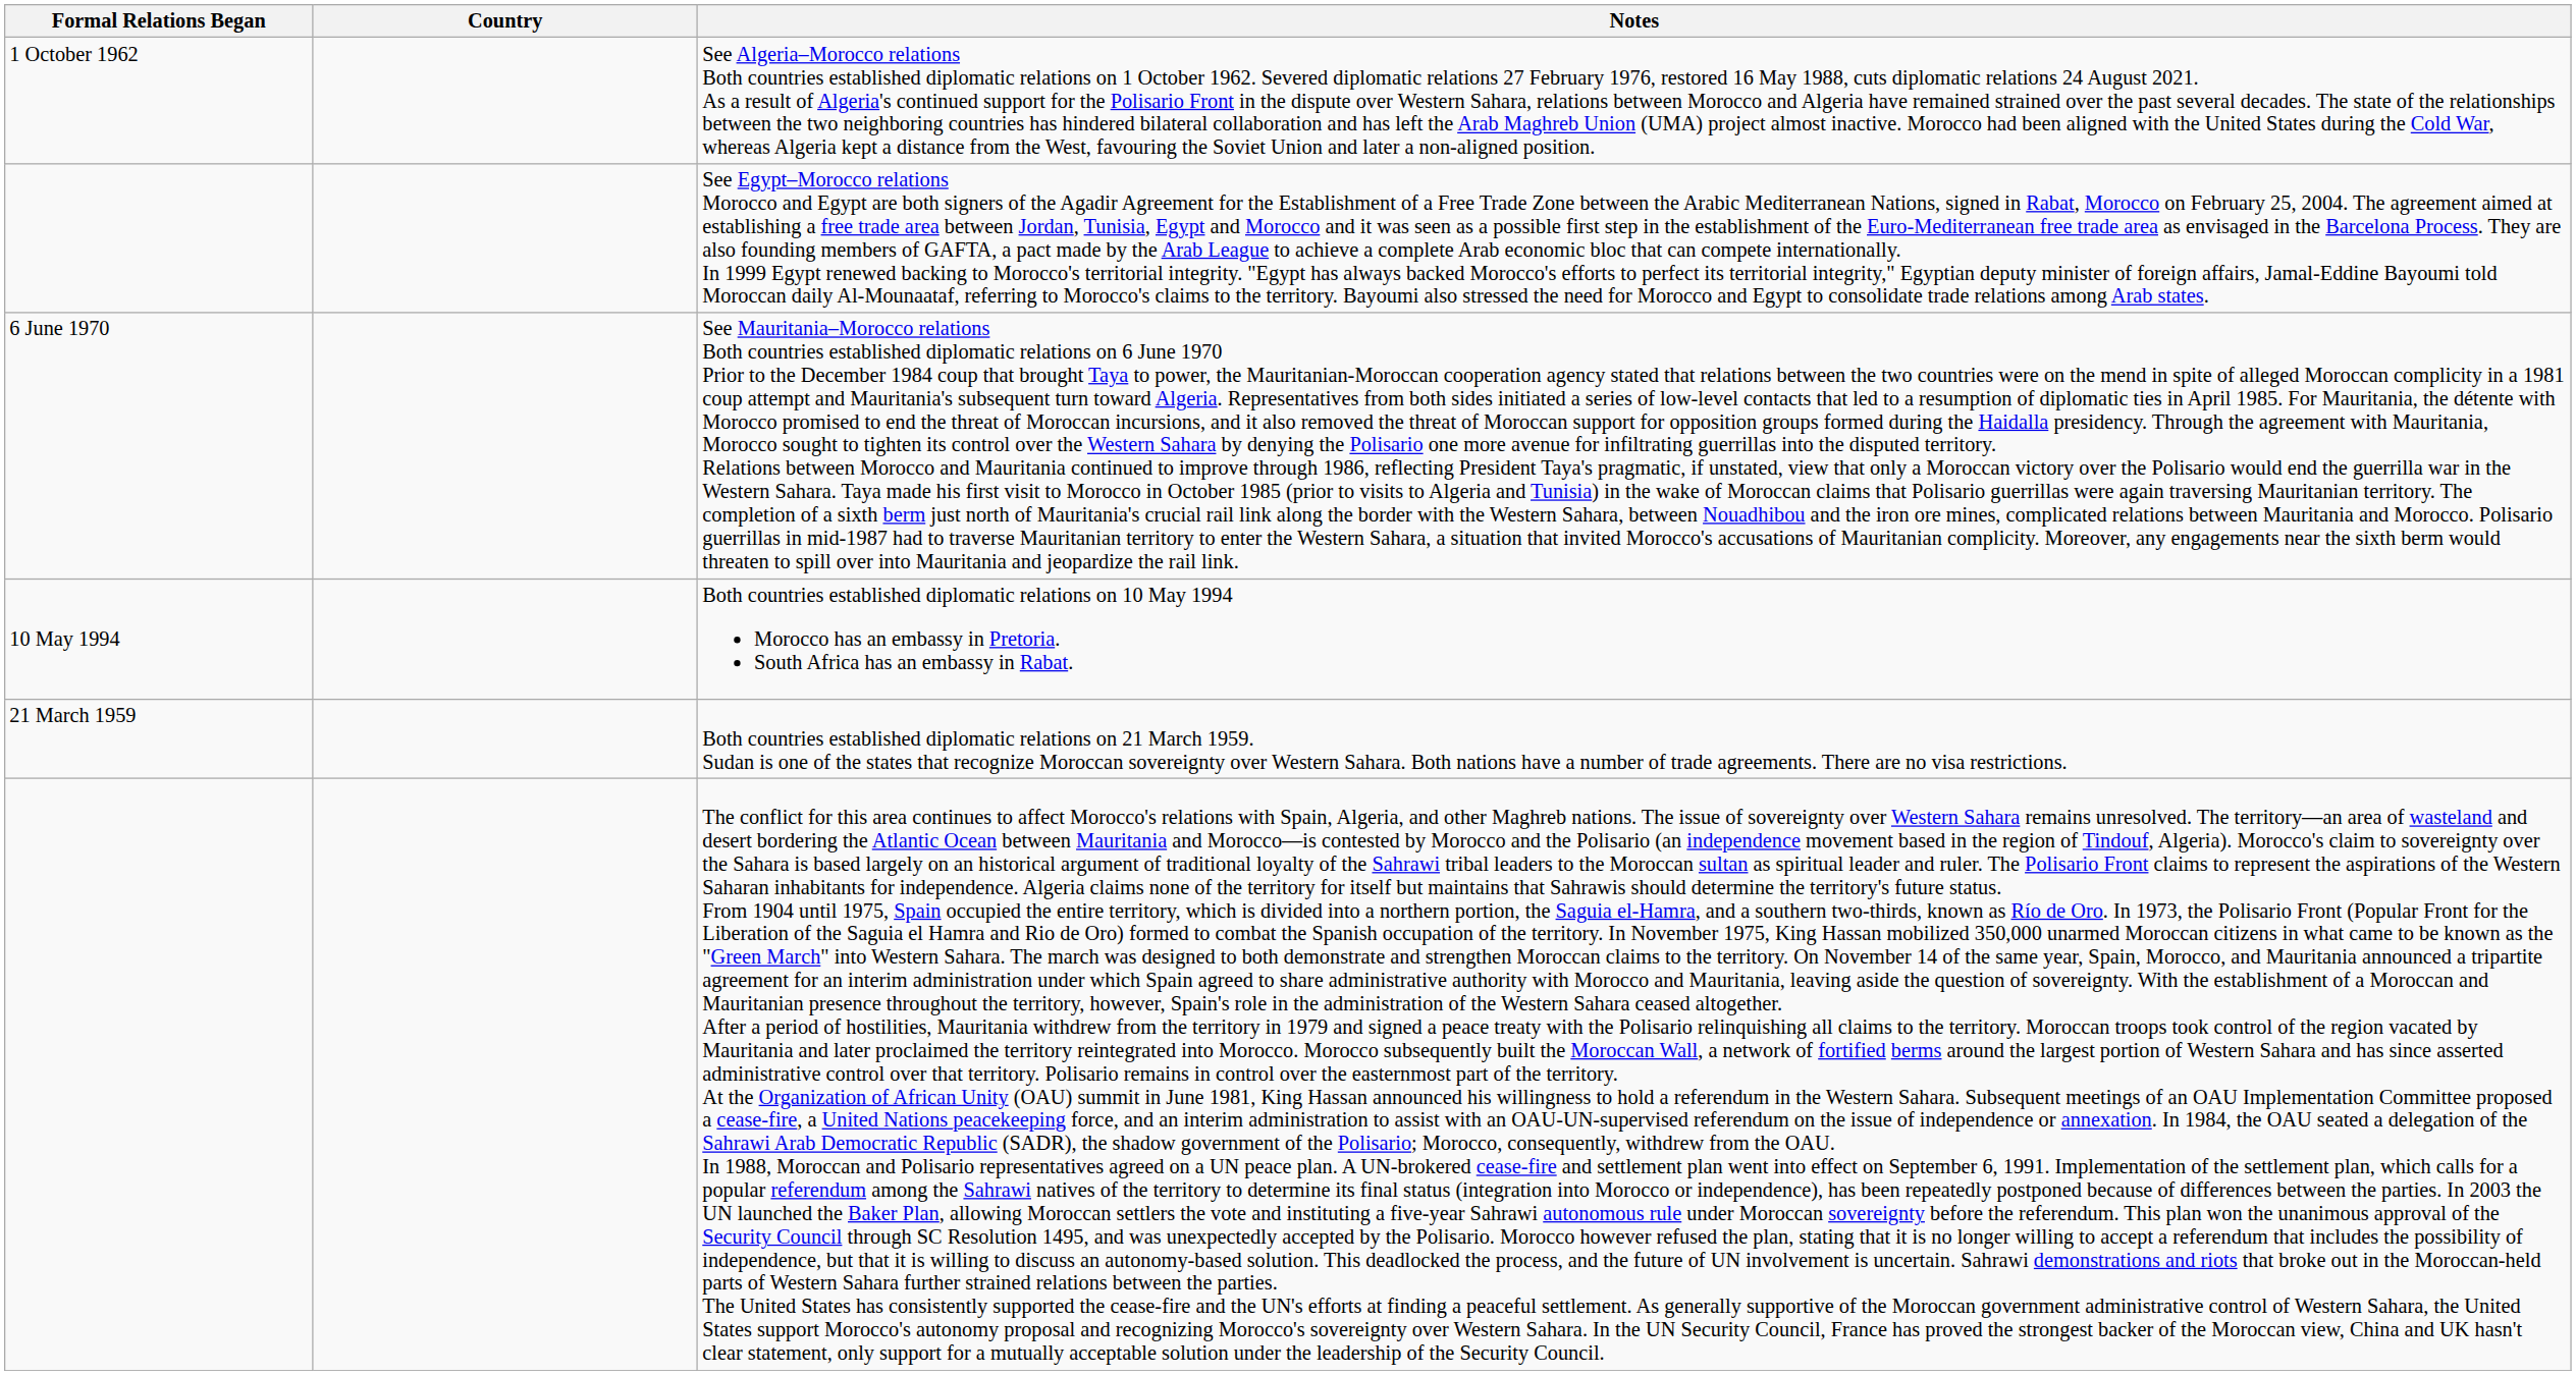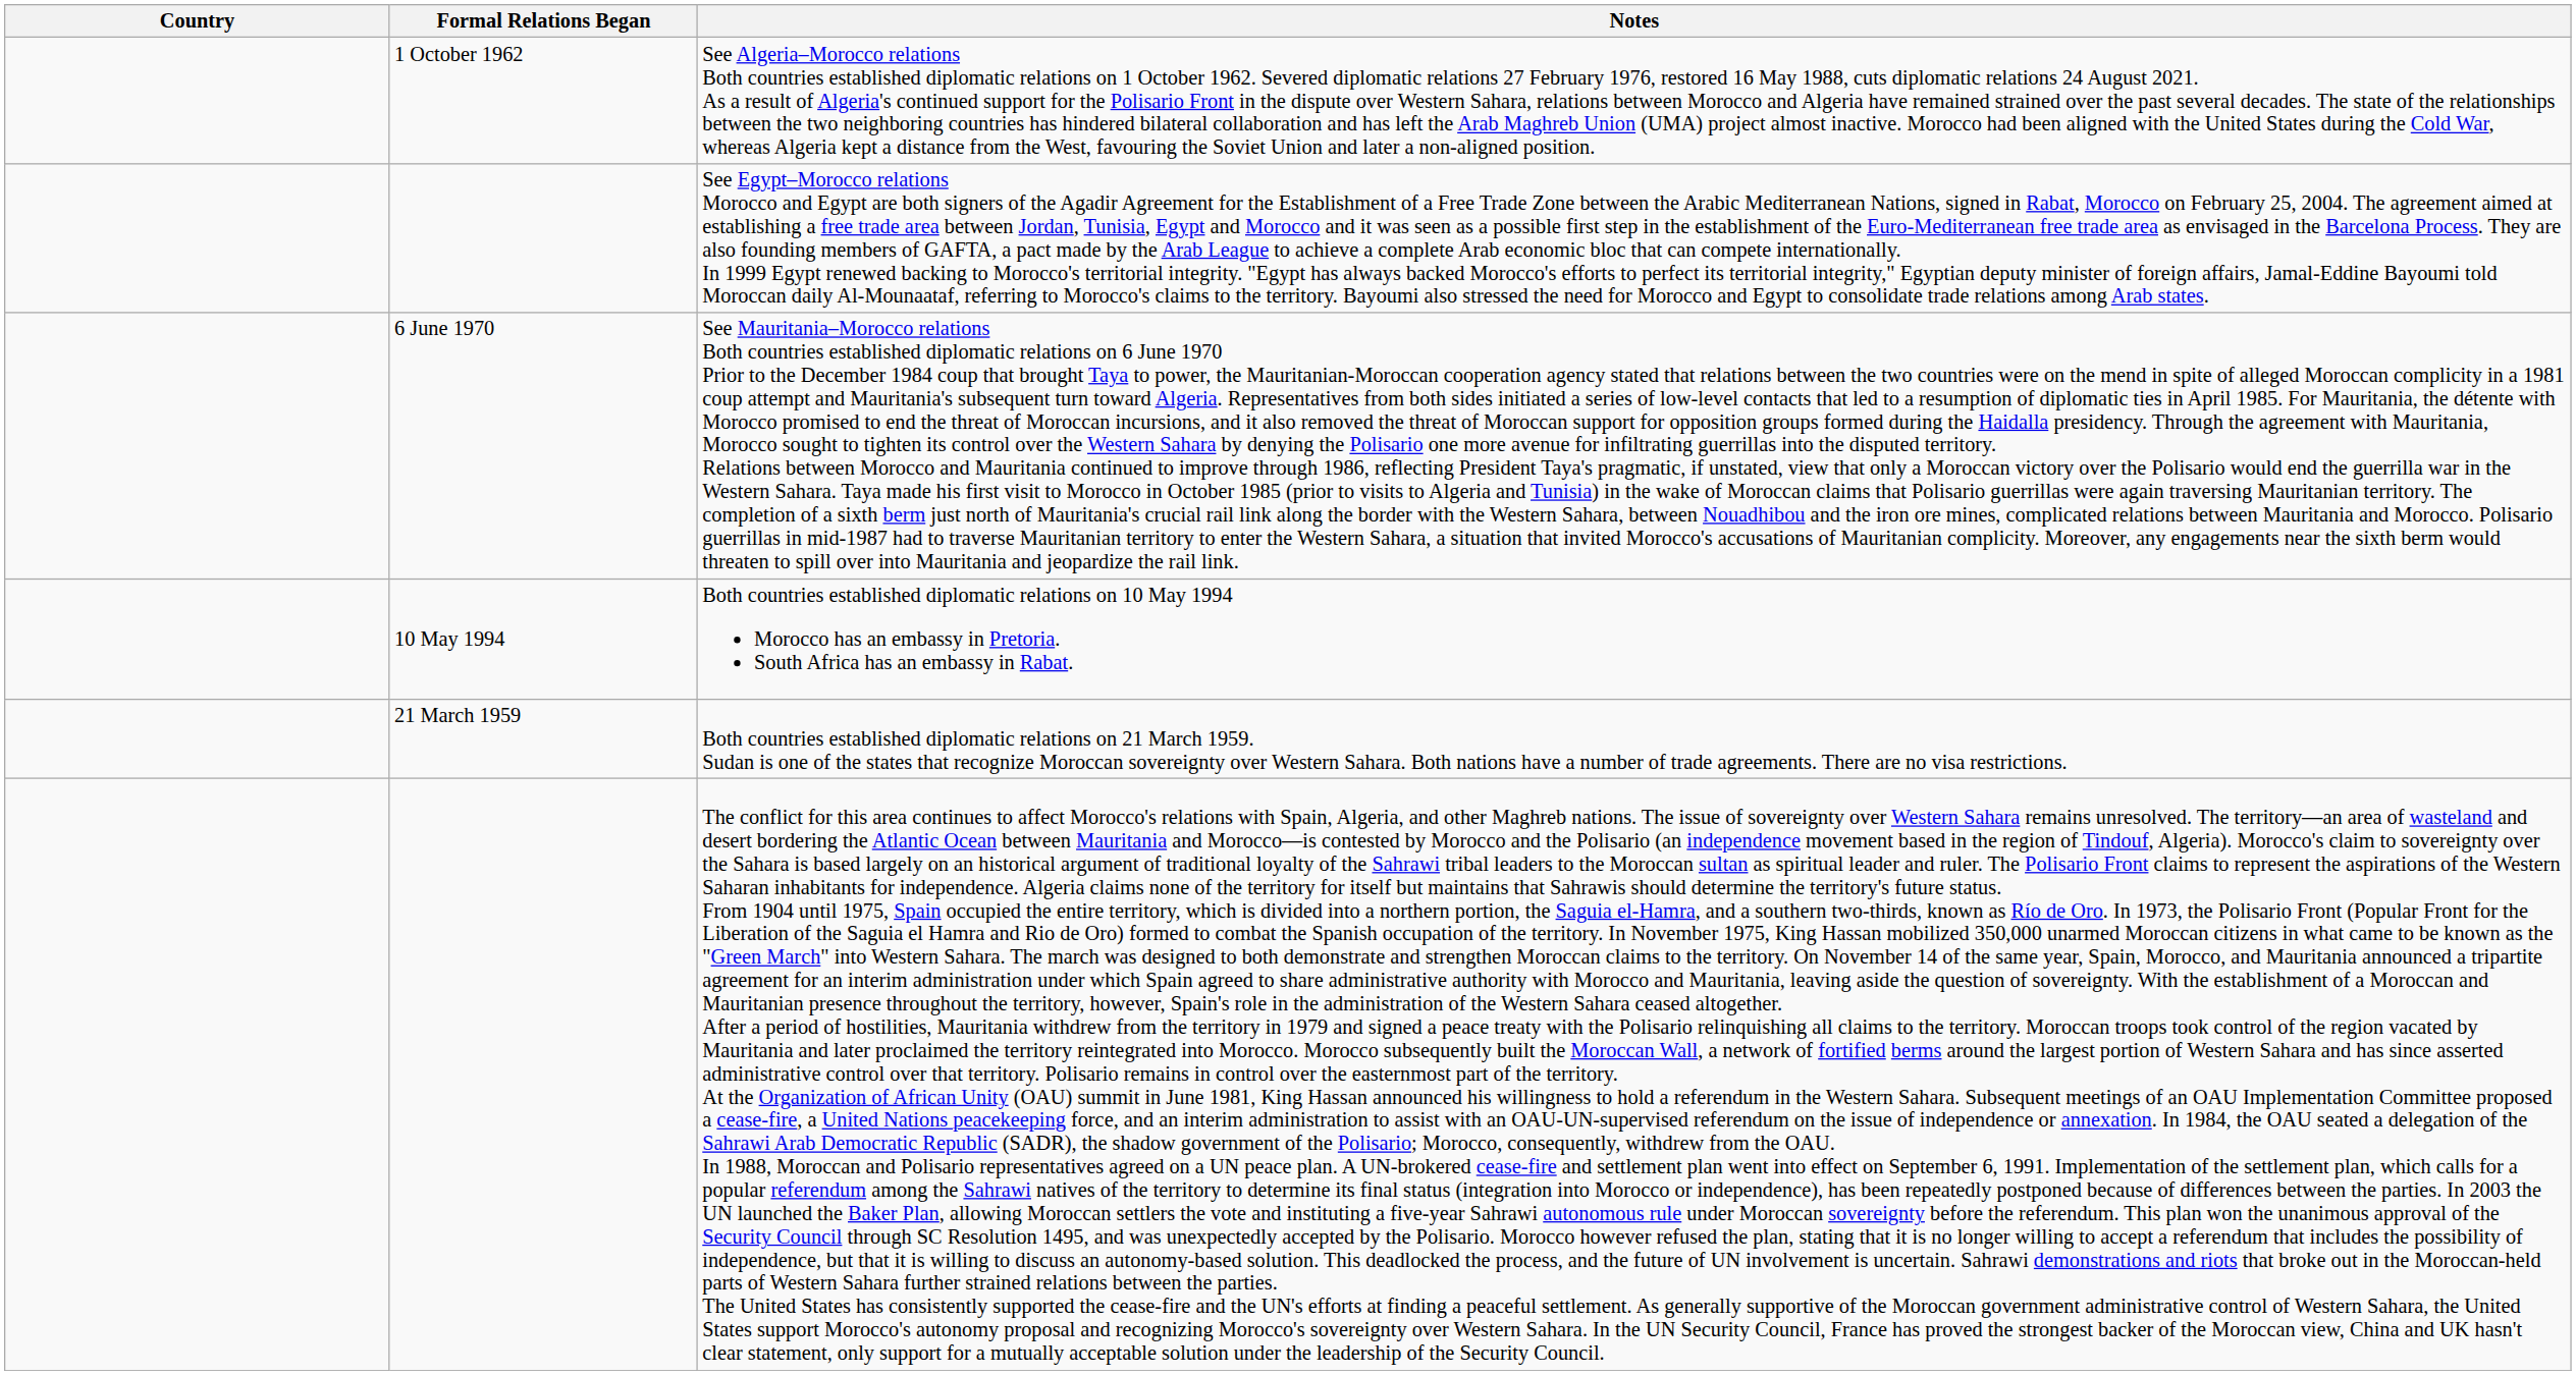columns swapped: Country <-> Formal Relations Began
